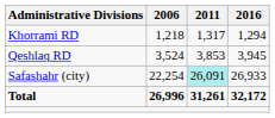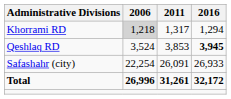Khorrami RD | 2006: no background -> lightgrey background
Qeshlaq RD | 2016: normal -> bold
Safashahr (city) | 2011: paleturquoise background -> no background
